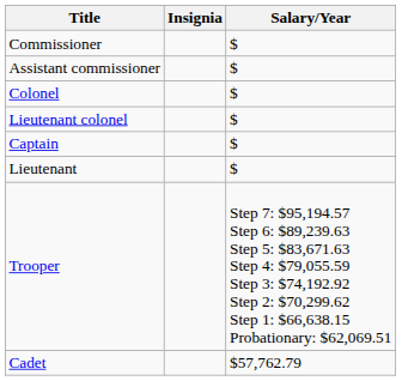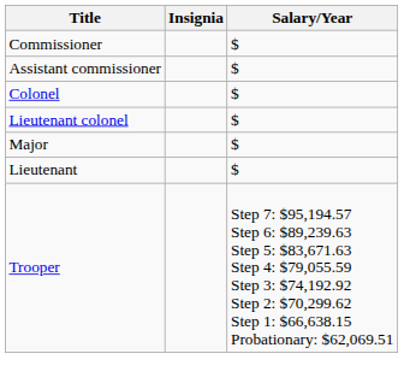+ row: Major | $
- row: Captain | $
- row: Cadet | $57,762.79
